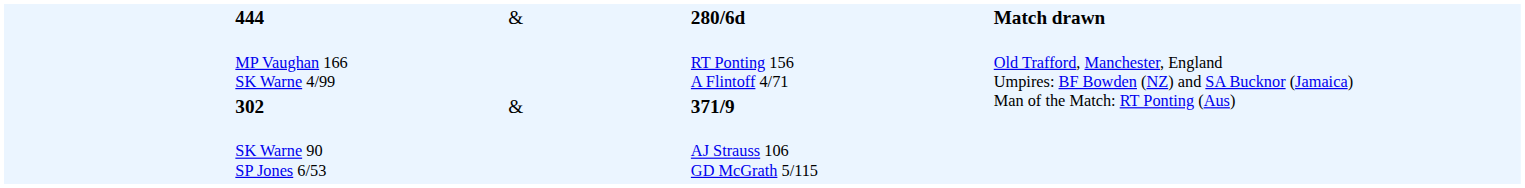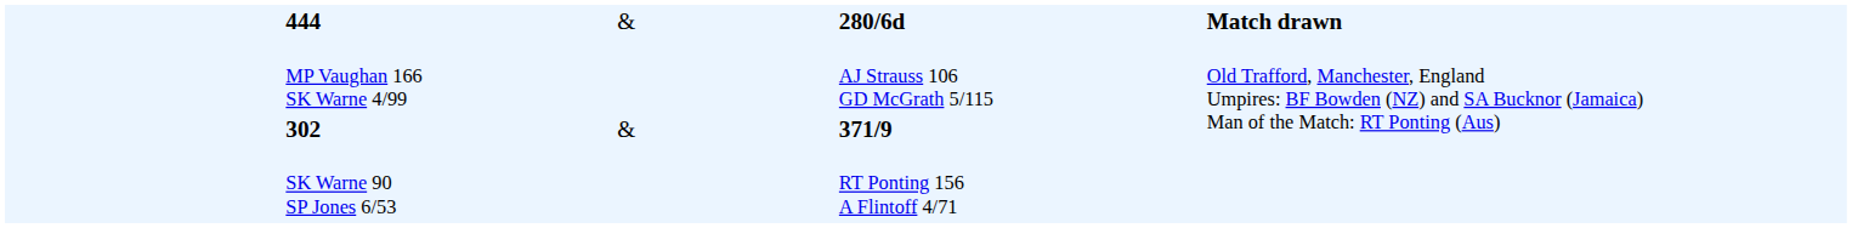MP Vaughan 166 SK Warne 4/99 | column 3: RT Ponting 156 A Flintoff 4/71 -> AJ Strauss 106 GD McGrath 5/115
SK Warne 90 SP Jones 6/53 | column 3: AJ Strauss 106 GD McGrath 5/115 -> RT Ponting 156 A Flintoff 4/71
